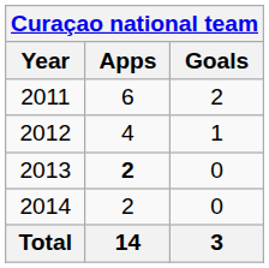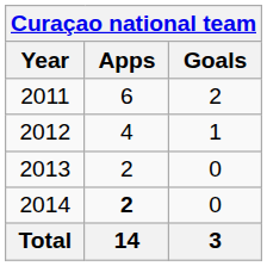2013 | Apps: bold -> normal
2014 | Apps: normal -> bold
